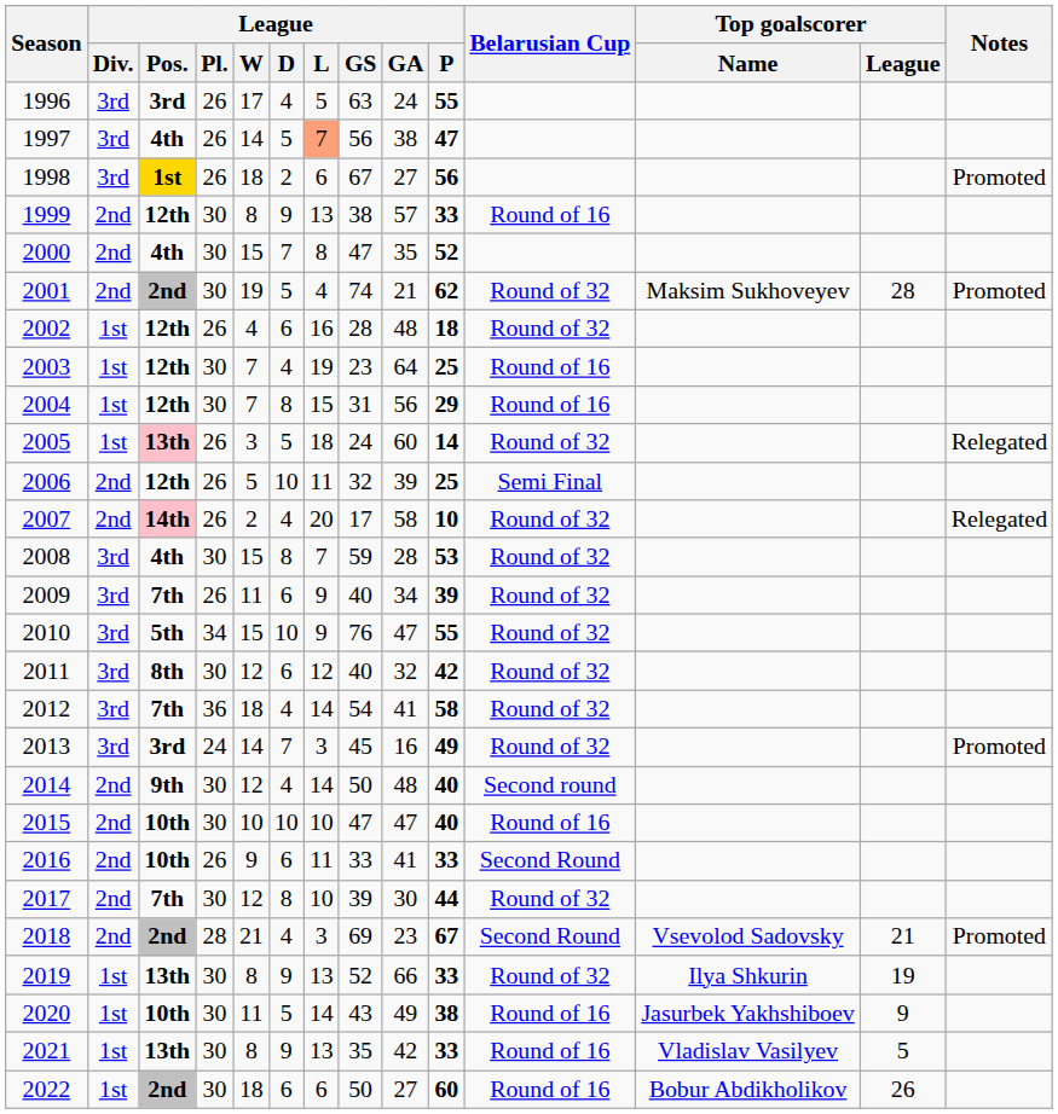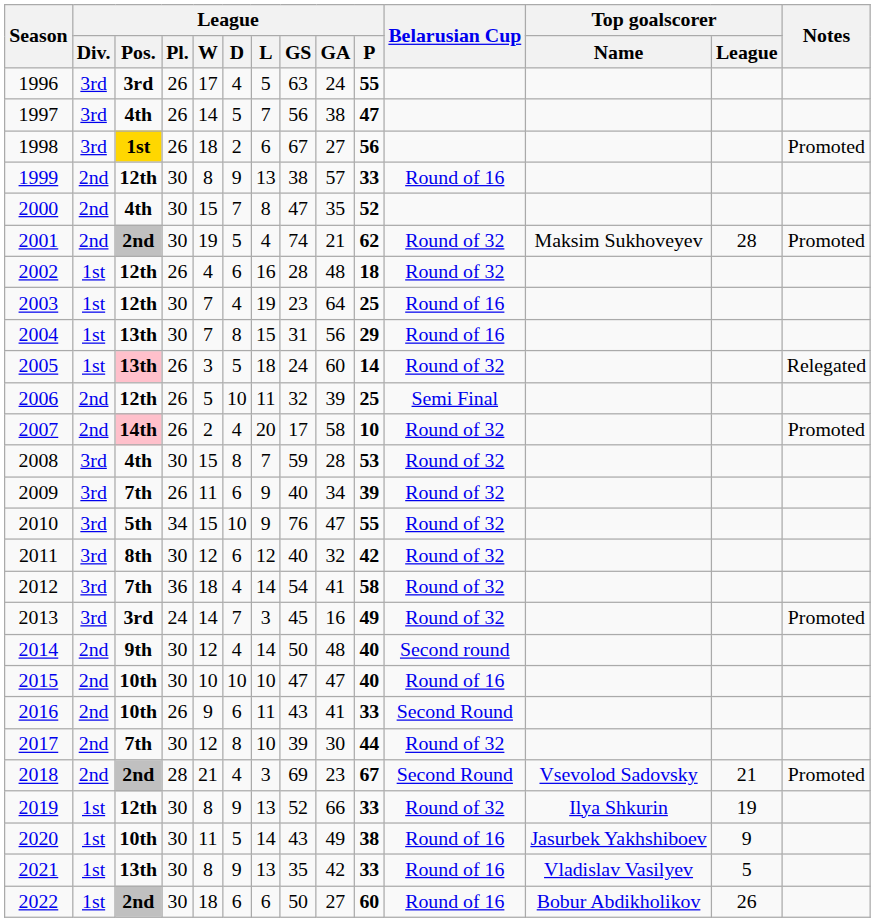1997 | League / L: lightsalmon background -> no background
2004 | League / Pos.: 12th -> 13th
2007 | Notes: Relegated -> Promoted
2016 | League / GS: 33 -> 43
2019 | League / Pos.: 13th -> 12th
